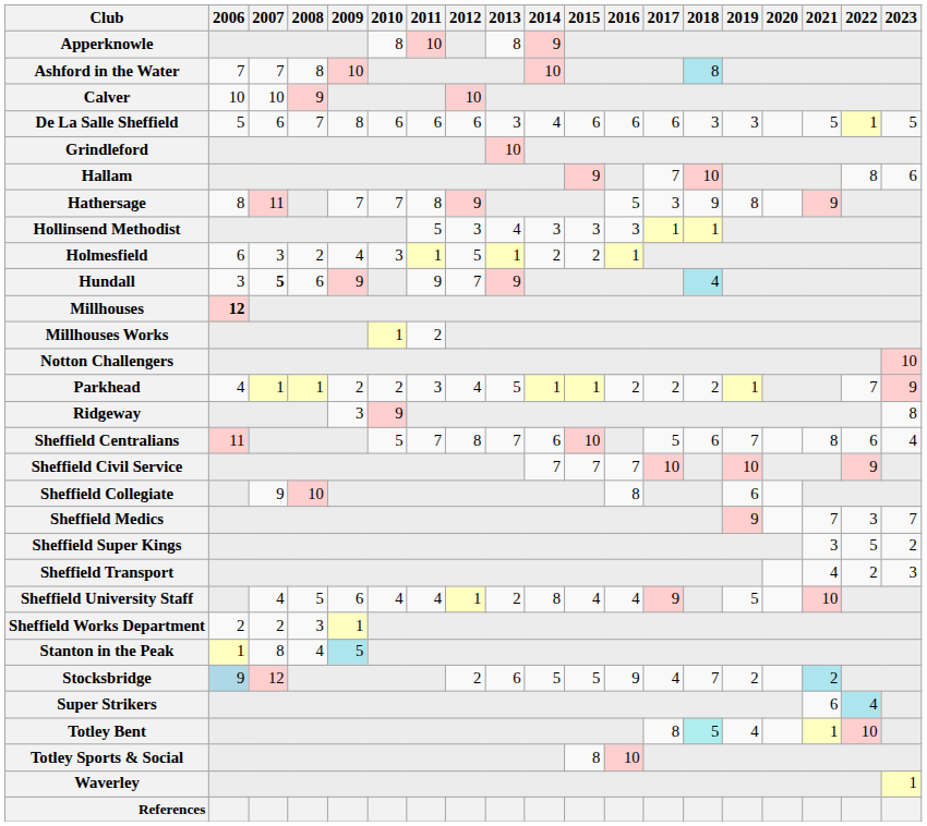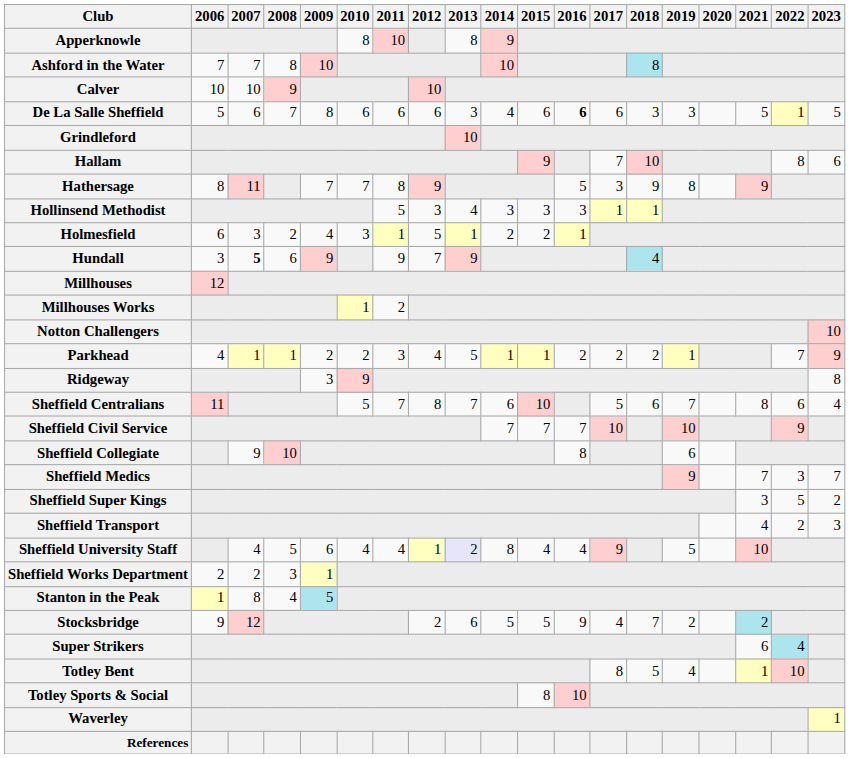De La Salle Sheffield | 2016: normal -> bold
Millhouses | 2006: bold -> normal
Sheffield University Staff | 2013: no background -> lavender background
Stocksbridge | 2006: lightblue background -> no background
Totley Bent | 2018: paleturquoise background -> no background
